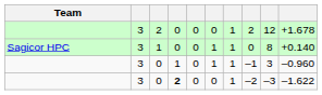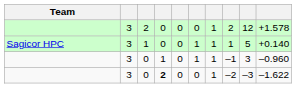row 2 | column 10: +1.678 -> +1.578
row 3 | column 8: 0 -> 1
row 3 | column 9: 8 -> 5
